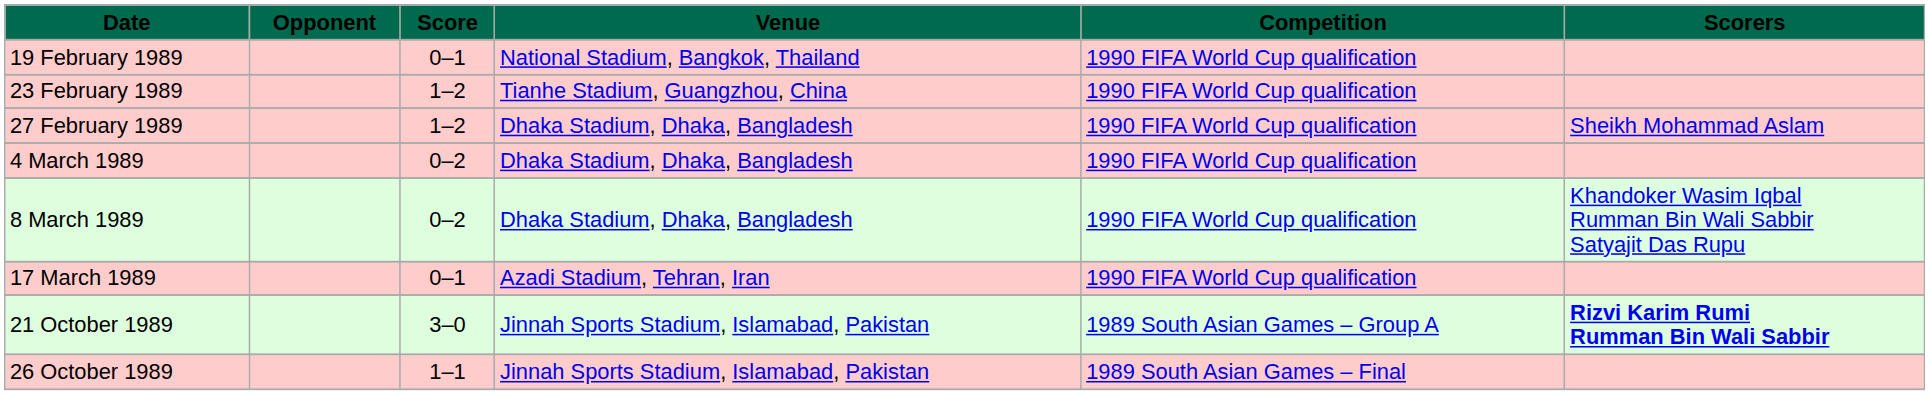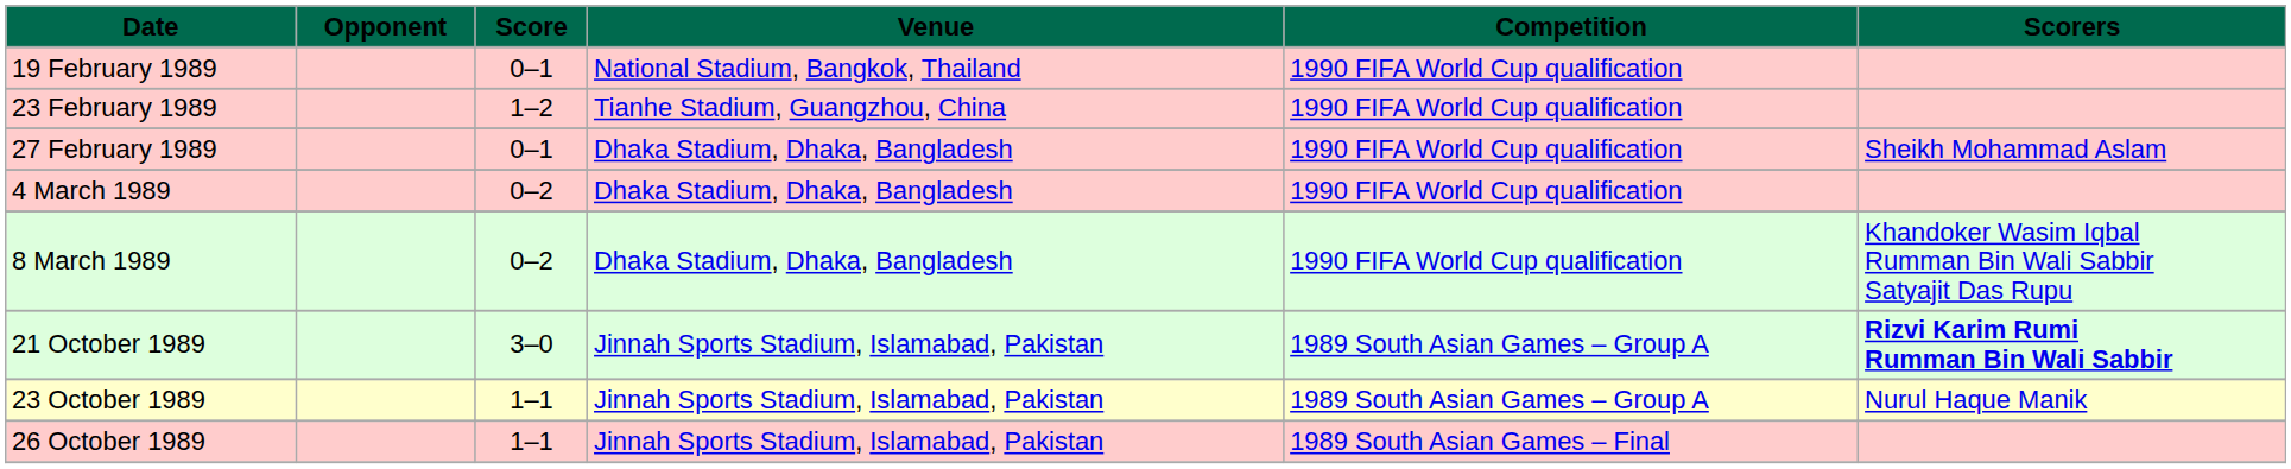27 February 1989 | Score: 1–2 -> 0–1
- row: 17 March 1989 | 0–1 | Azadi Stadium, Tehran, Iran | 1990 FIFA World Cup qualification
+ row: 23 October 1989 | 1–1 | Jinnah Sports Stadium, Islamabad, Pakistan | 1989 South Asian Games – Group A | Nurul Haque Manik
